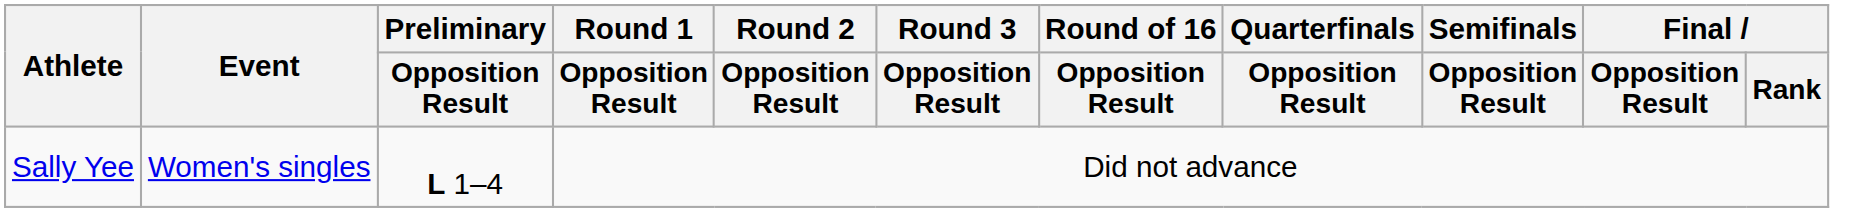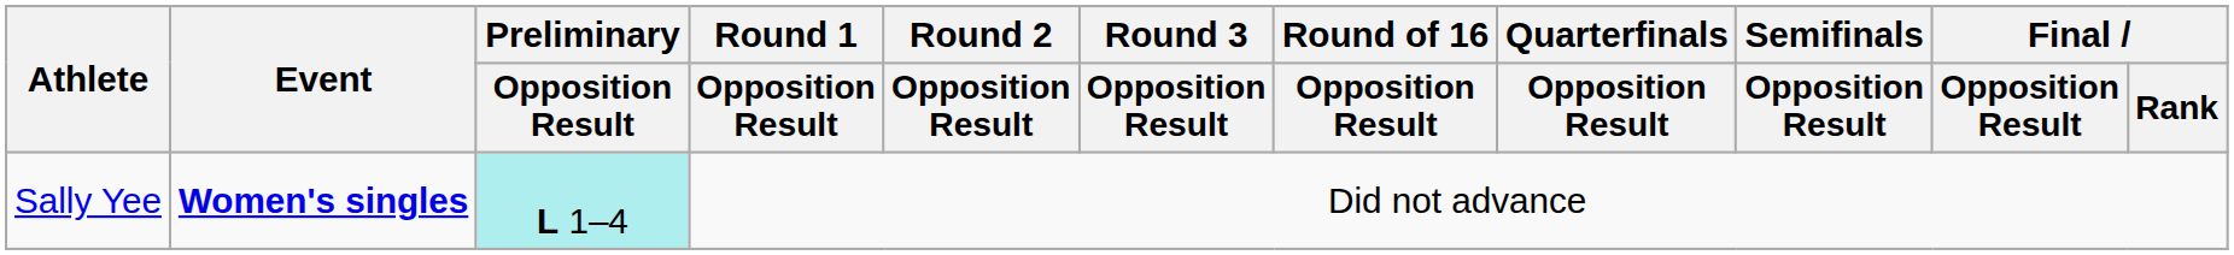Sally Yee | Event: normal -> bold
Sally Yee | Preliminary / Opposition Result: no background -> paleturquoise background
